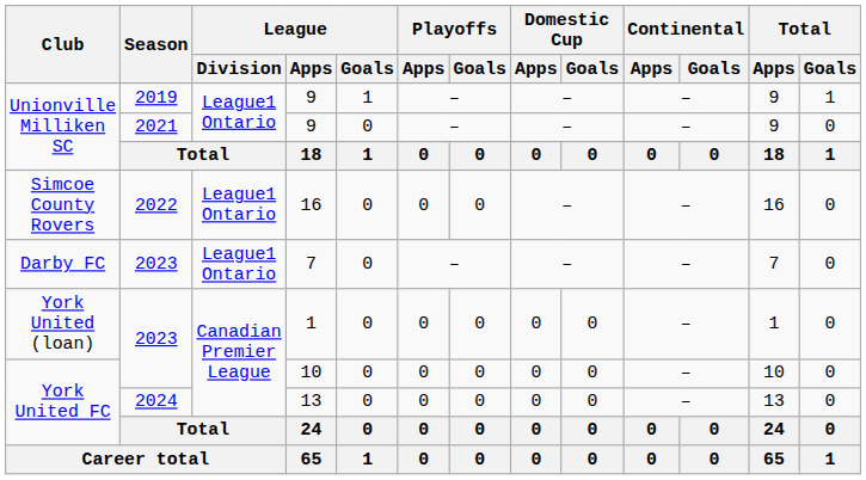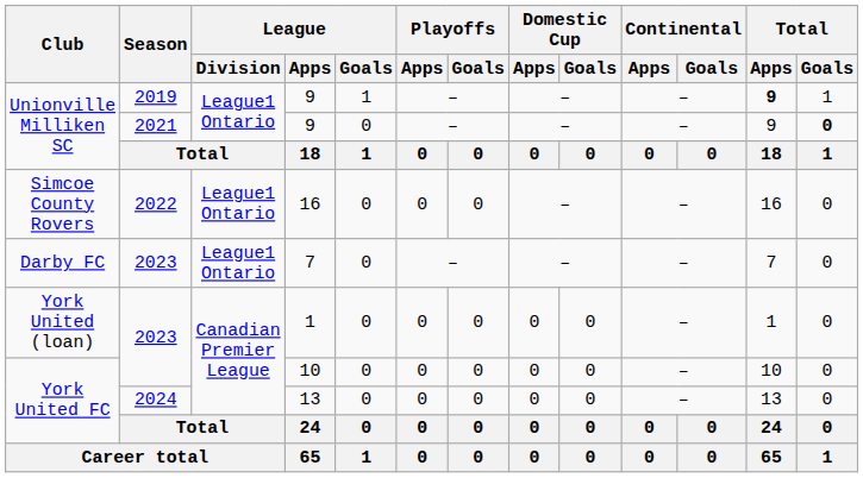2019 / 9 | Total / Apps: normal -> bold
2021 / 9 | Total / Goals: normal -> bold
